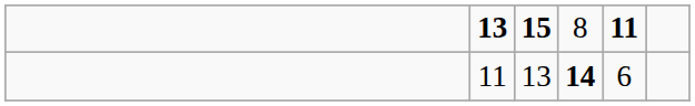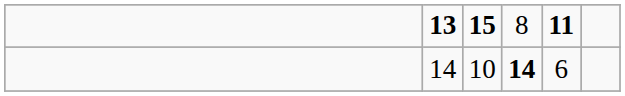row 2 | column 2: 11 -> 14
row 2 | column 3: 13 -> 10
